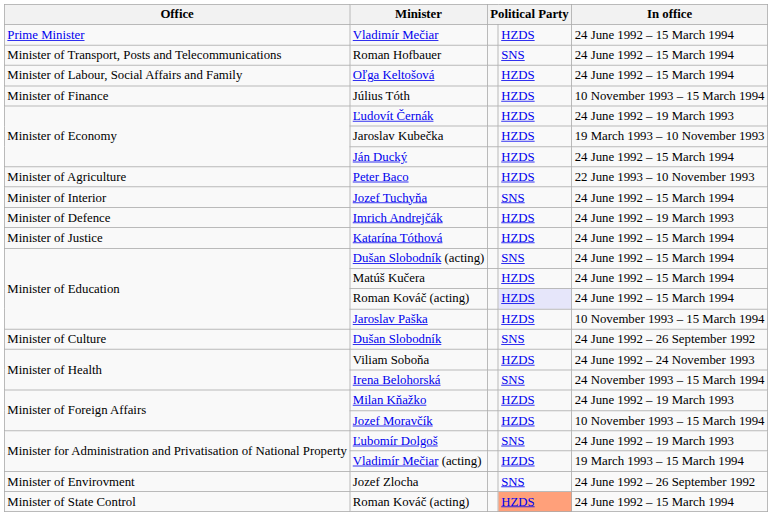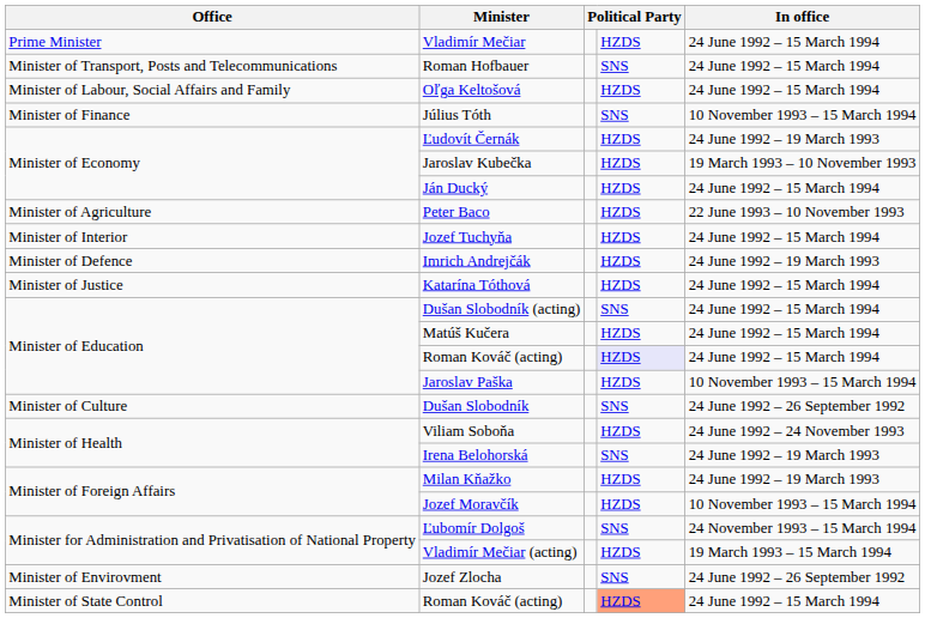Július Tóth | column 4: HZDS -> SNS
Jozef Tuchyňa | column 4: SNS -> HZDS
Irena Belohorská | In office: 24 November 1993 – 15 March 1994 -> 24 June 1992 – 19 March 1993
Ľubomír Dolgoš | In office: 24 June 1992 – 19 March 1993 -> 24 November 1993 – 15 March 1994
